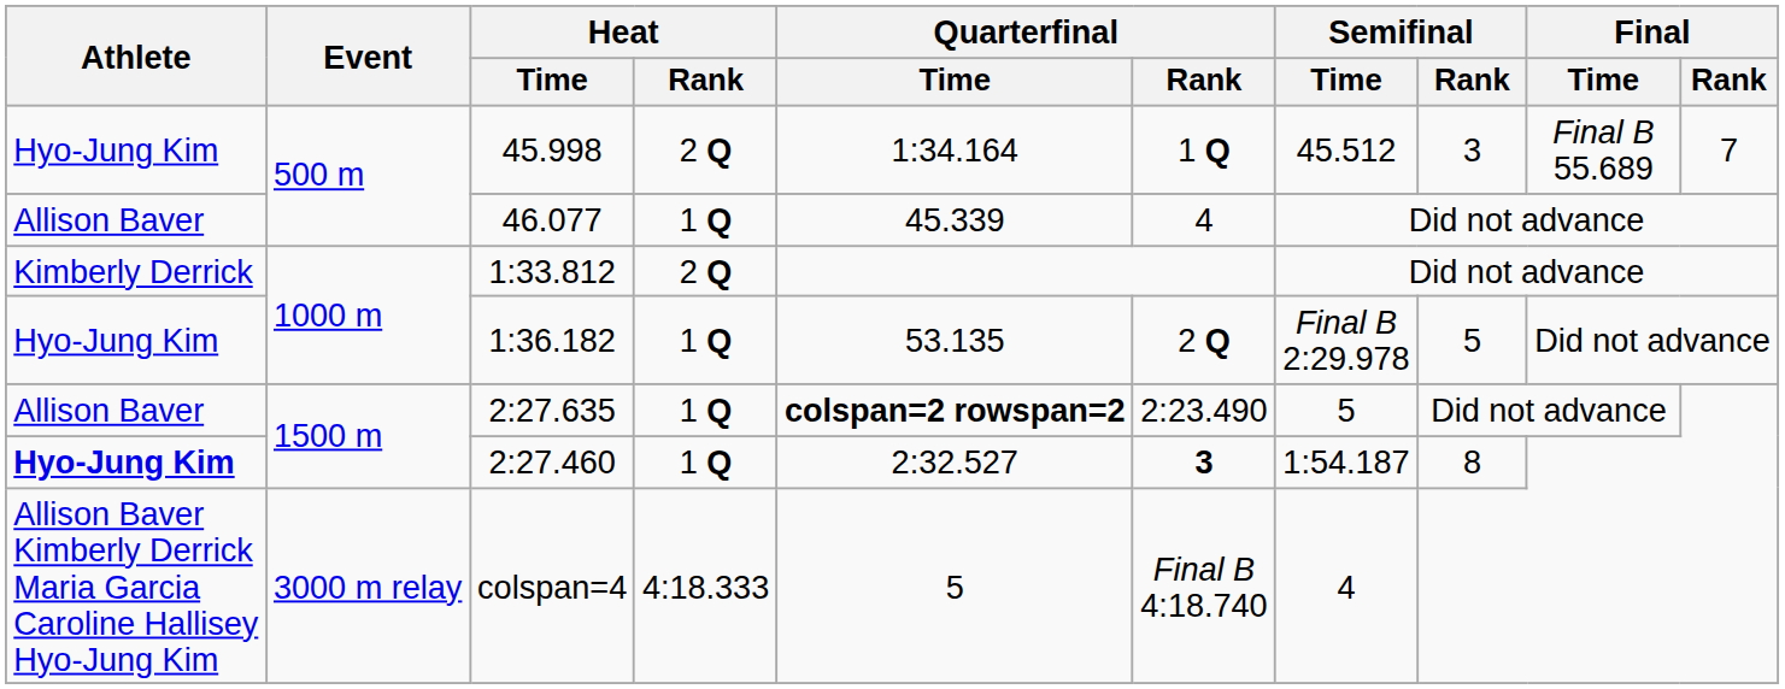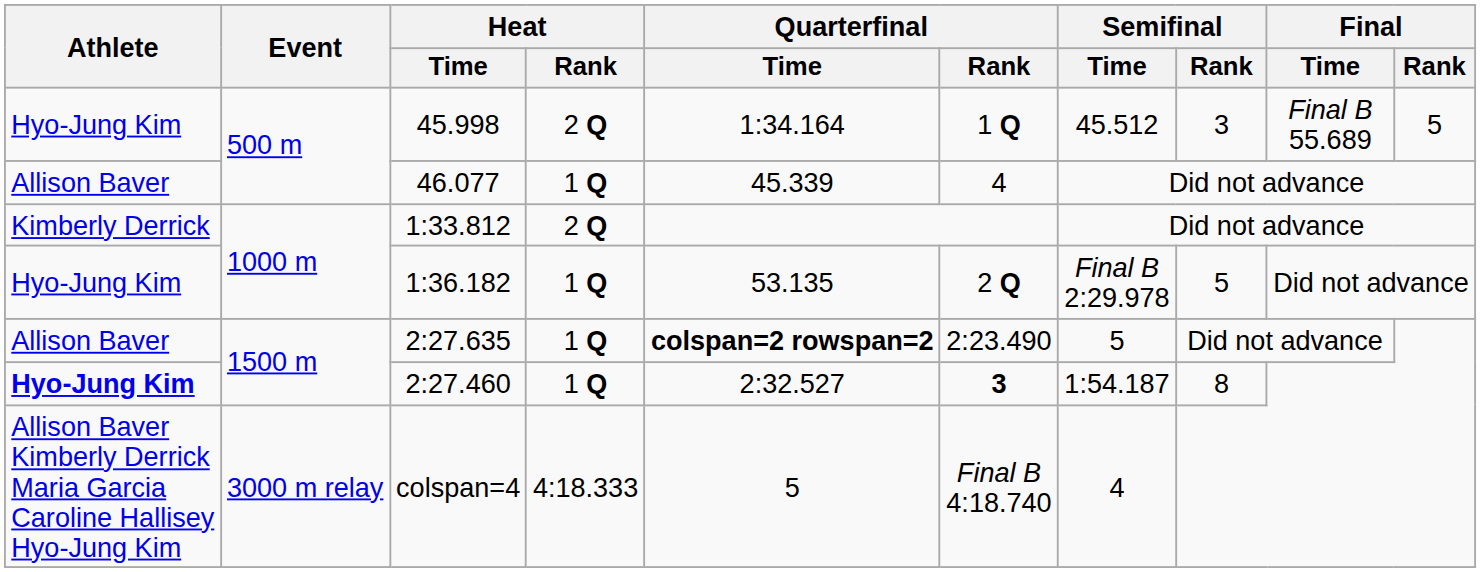45.998 | Final / Rank: 7 -> 5
